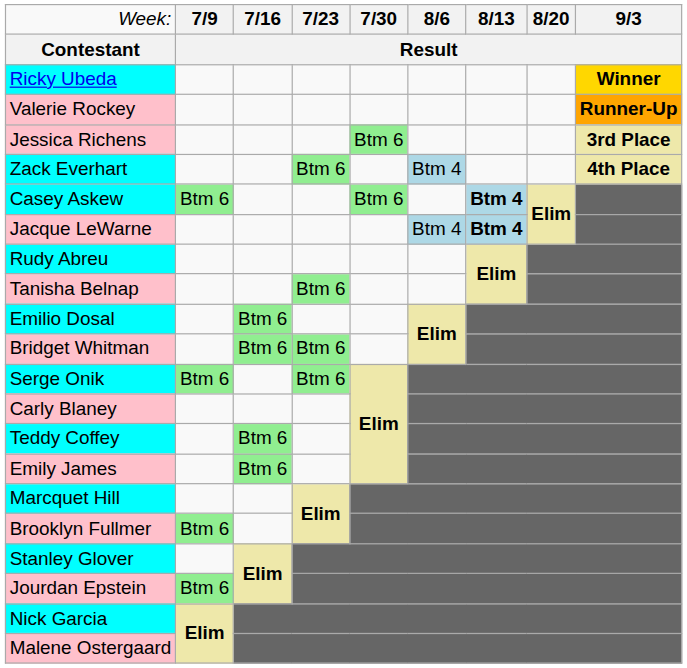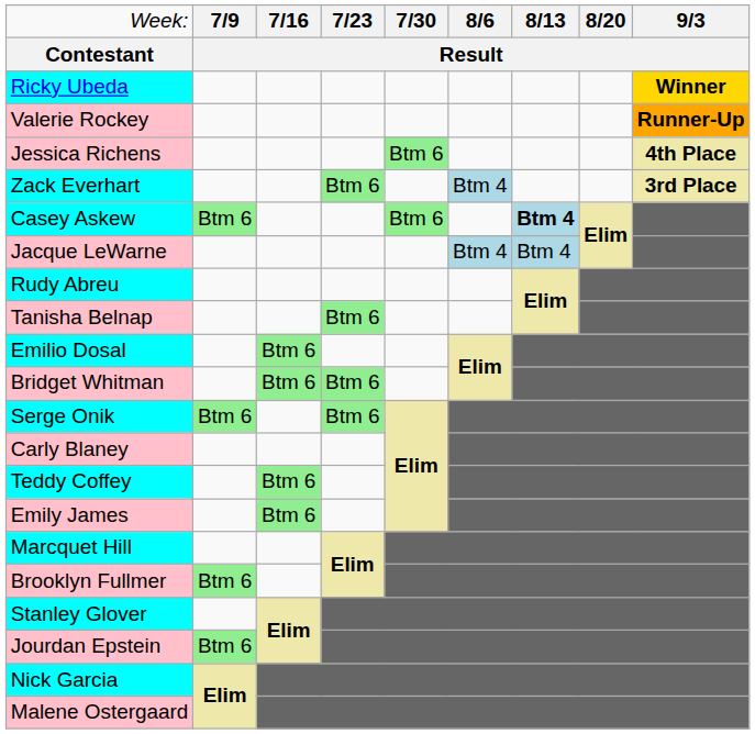Jessica Richens | column 9: 3rd Place -> 4th Place
Zack Everhart | column 9: 4th Place -> 3rd Place
Jacque LeWarne | column 7: bold -> normal
